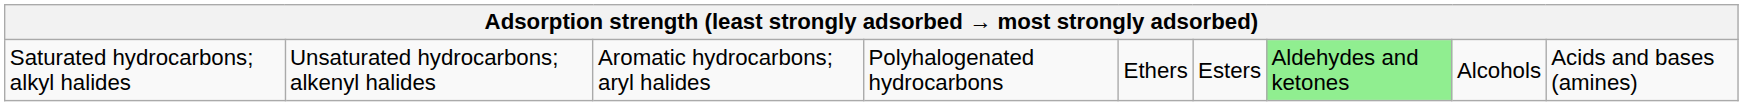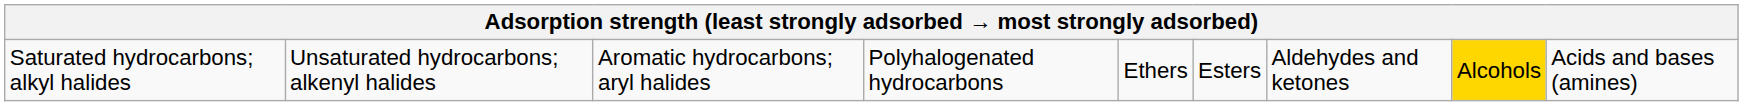Saturated hydrocarbons; alkyl halides | column 7: lightgreen background -> no background
Saturated hydrocarbons; alkyl halides | column 8: no background -> gold background
